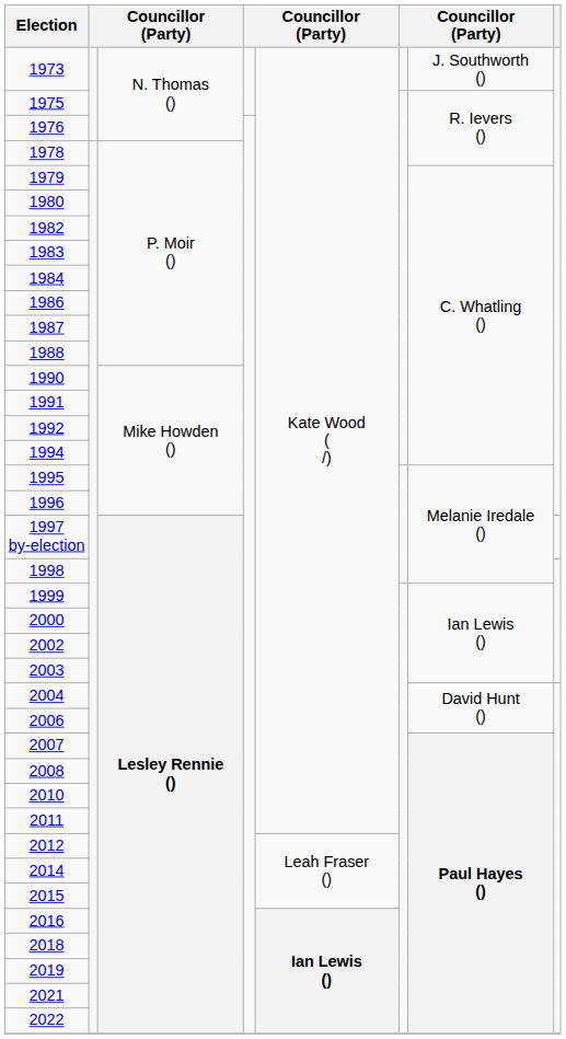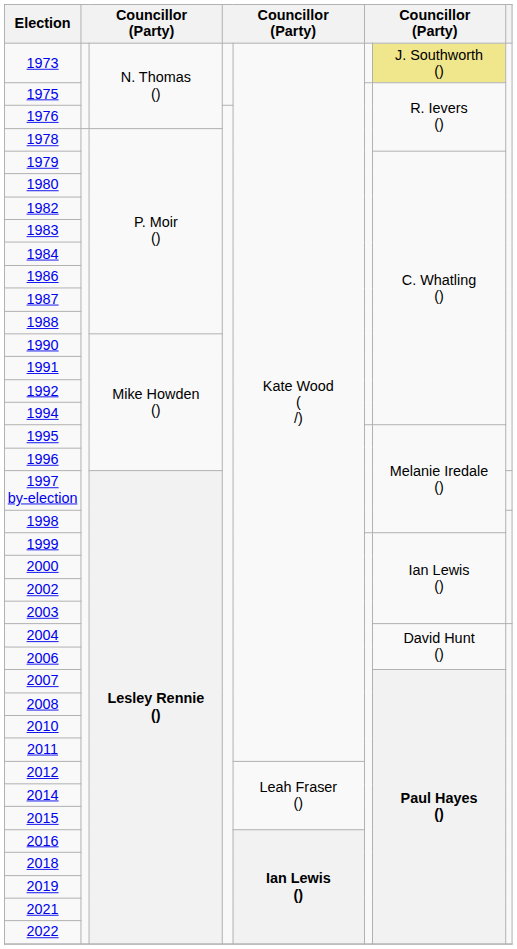1973 | column 7: no background -> khaki background
